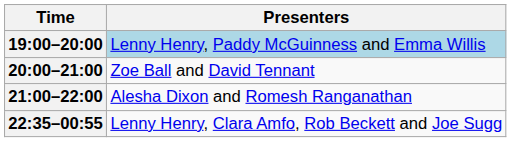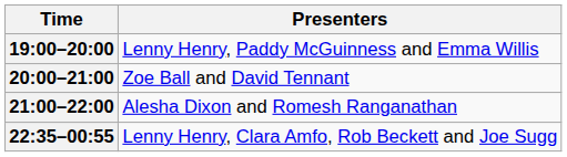19:00–20:00 | Presenters: lightblue background -> no background
